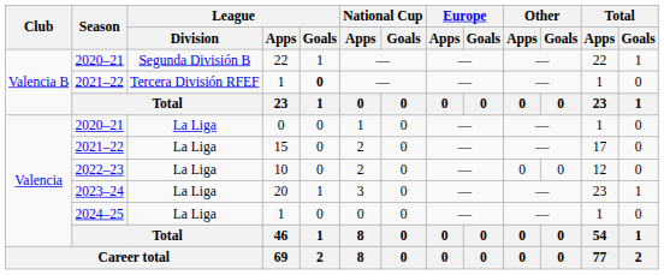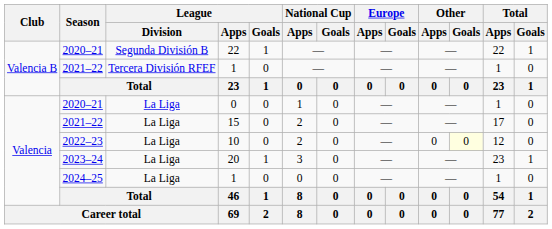2021–22 / 1 | League / Goals: bold -> normal
10 | Other / Goals: no background -> lightyellow background
